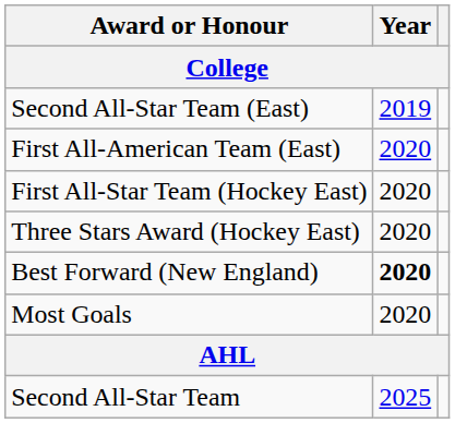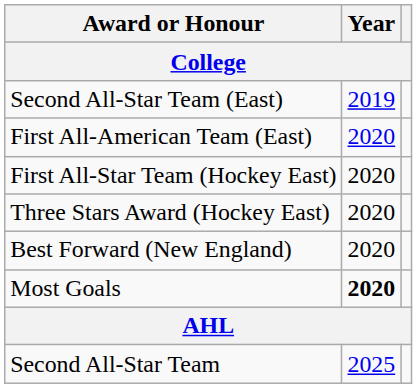Best Forward (New England) | Year: bold -> normal
Most Goals | Year: normal -> bold
